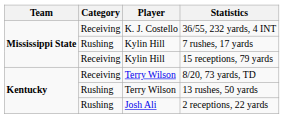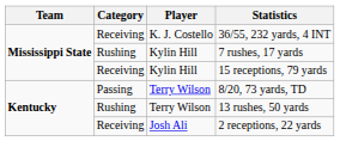8/20, 73 yards, TD | Category: Receiving -> Passing
2 receptions, 22 yards | Category: Rushing -> Receiving
